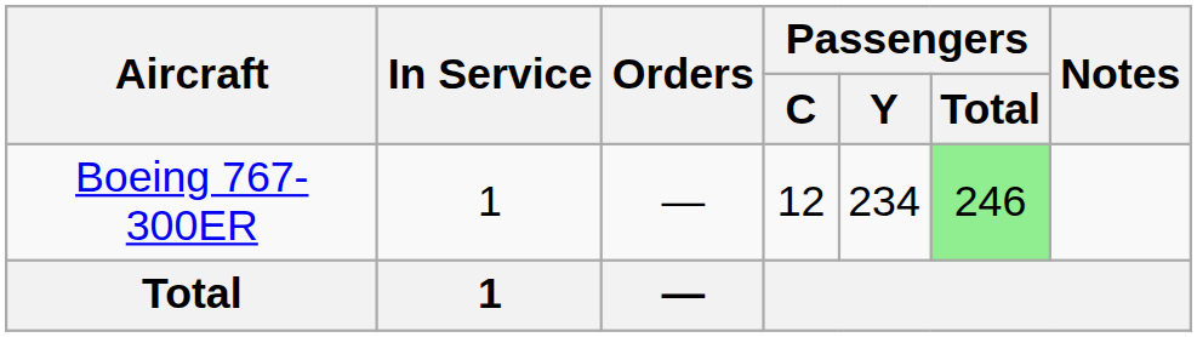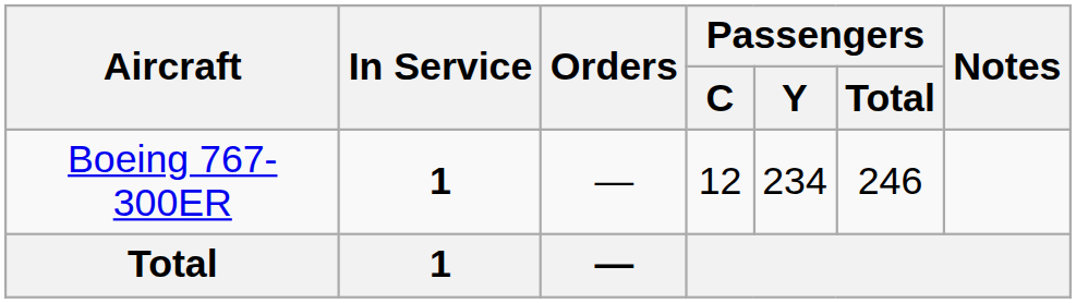Boeing 767-300ER | In Service: normal -> bold
Boeing 767-300ER | Passengers / Total: lightgreen background -> no background
